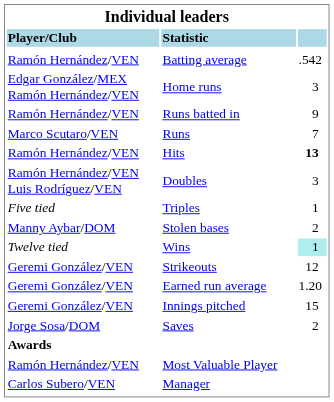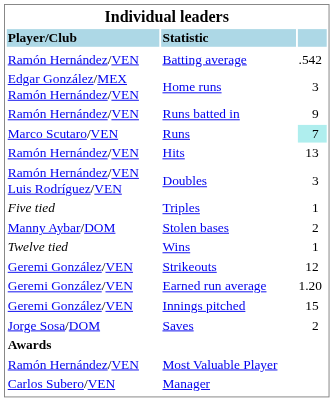Runs | column 3: no background -> paleturquoise background
Hits | column 3: bold -> normal
Wins | column 3: paleturquoise background -> no background
